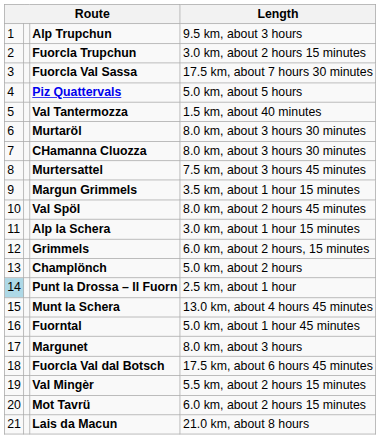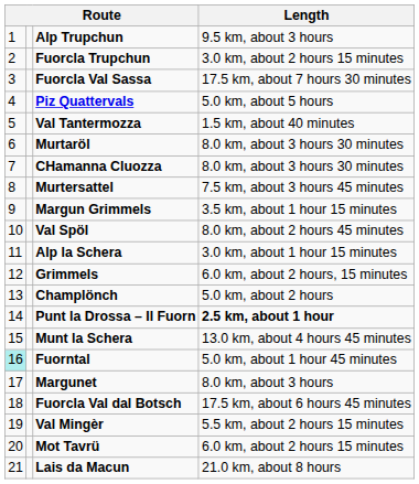Punt la Drossa – Il Fuorn | column 1: lightblue background -> no background
Punt la Drossa – Il Fuorn | Length: normal -> bold
Fuorntal | column 1: no background -> paleturquoise background
